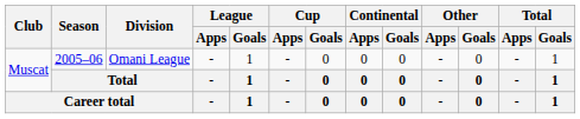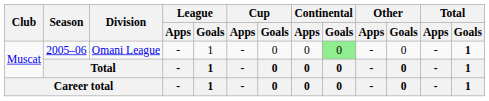Muscat / Omani League | Continental / Goals: no background -> lightgreen background
Muscat / Omani League | Total / Goals: normal -> bold
